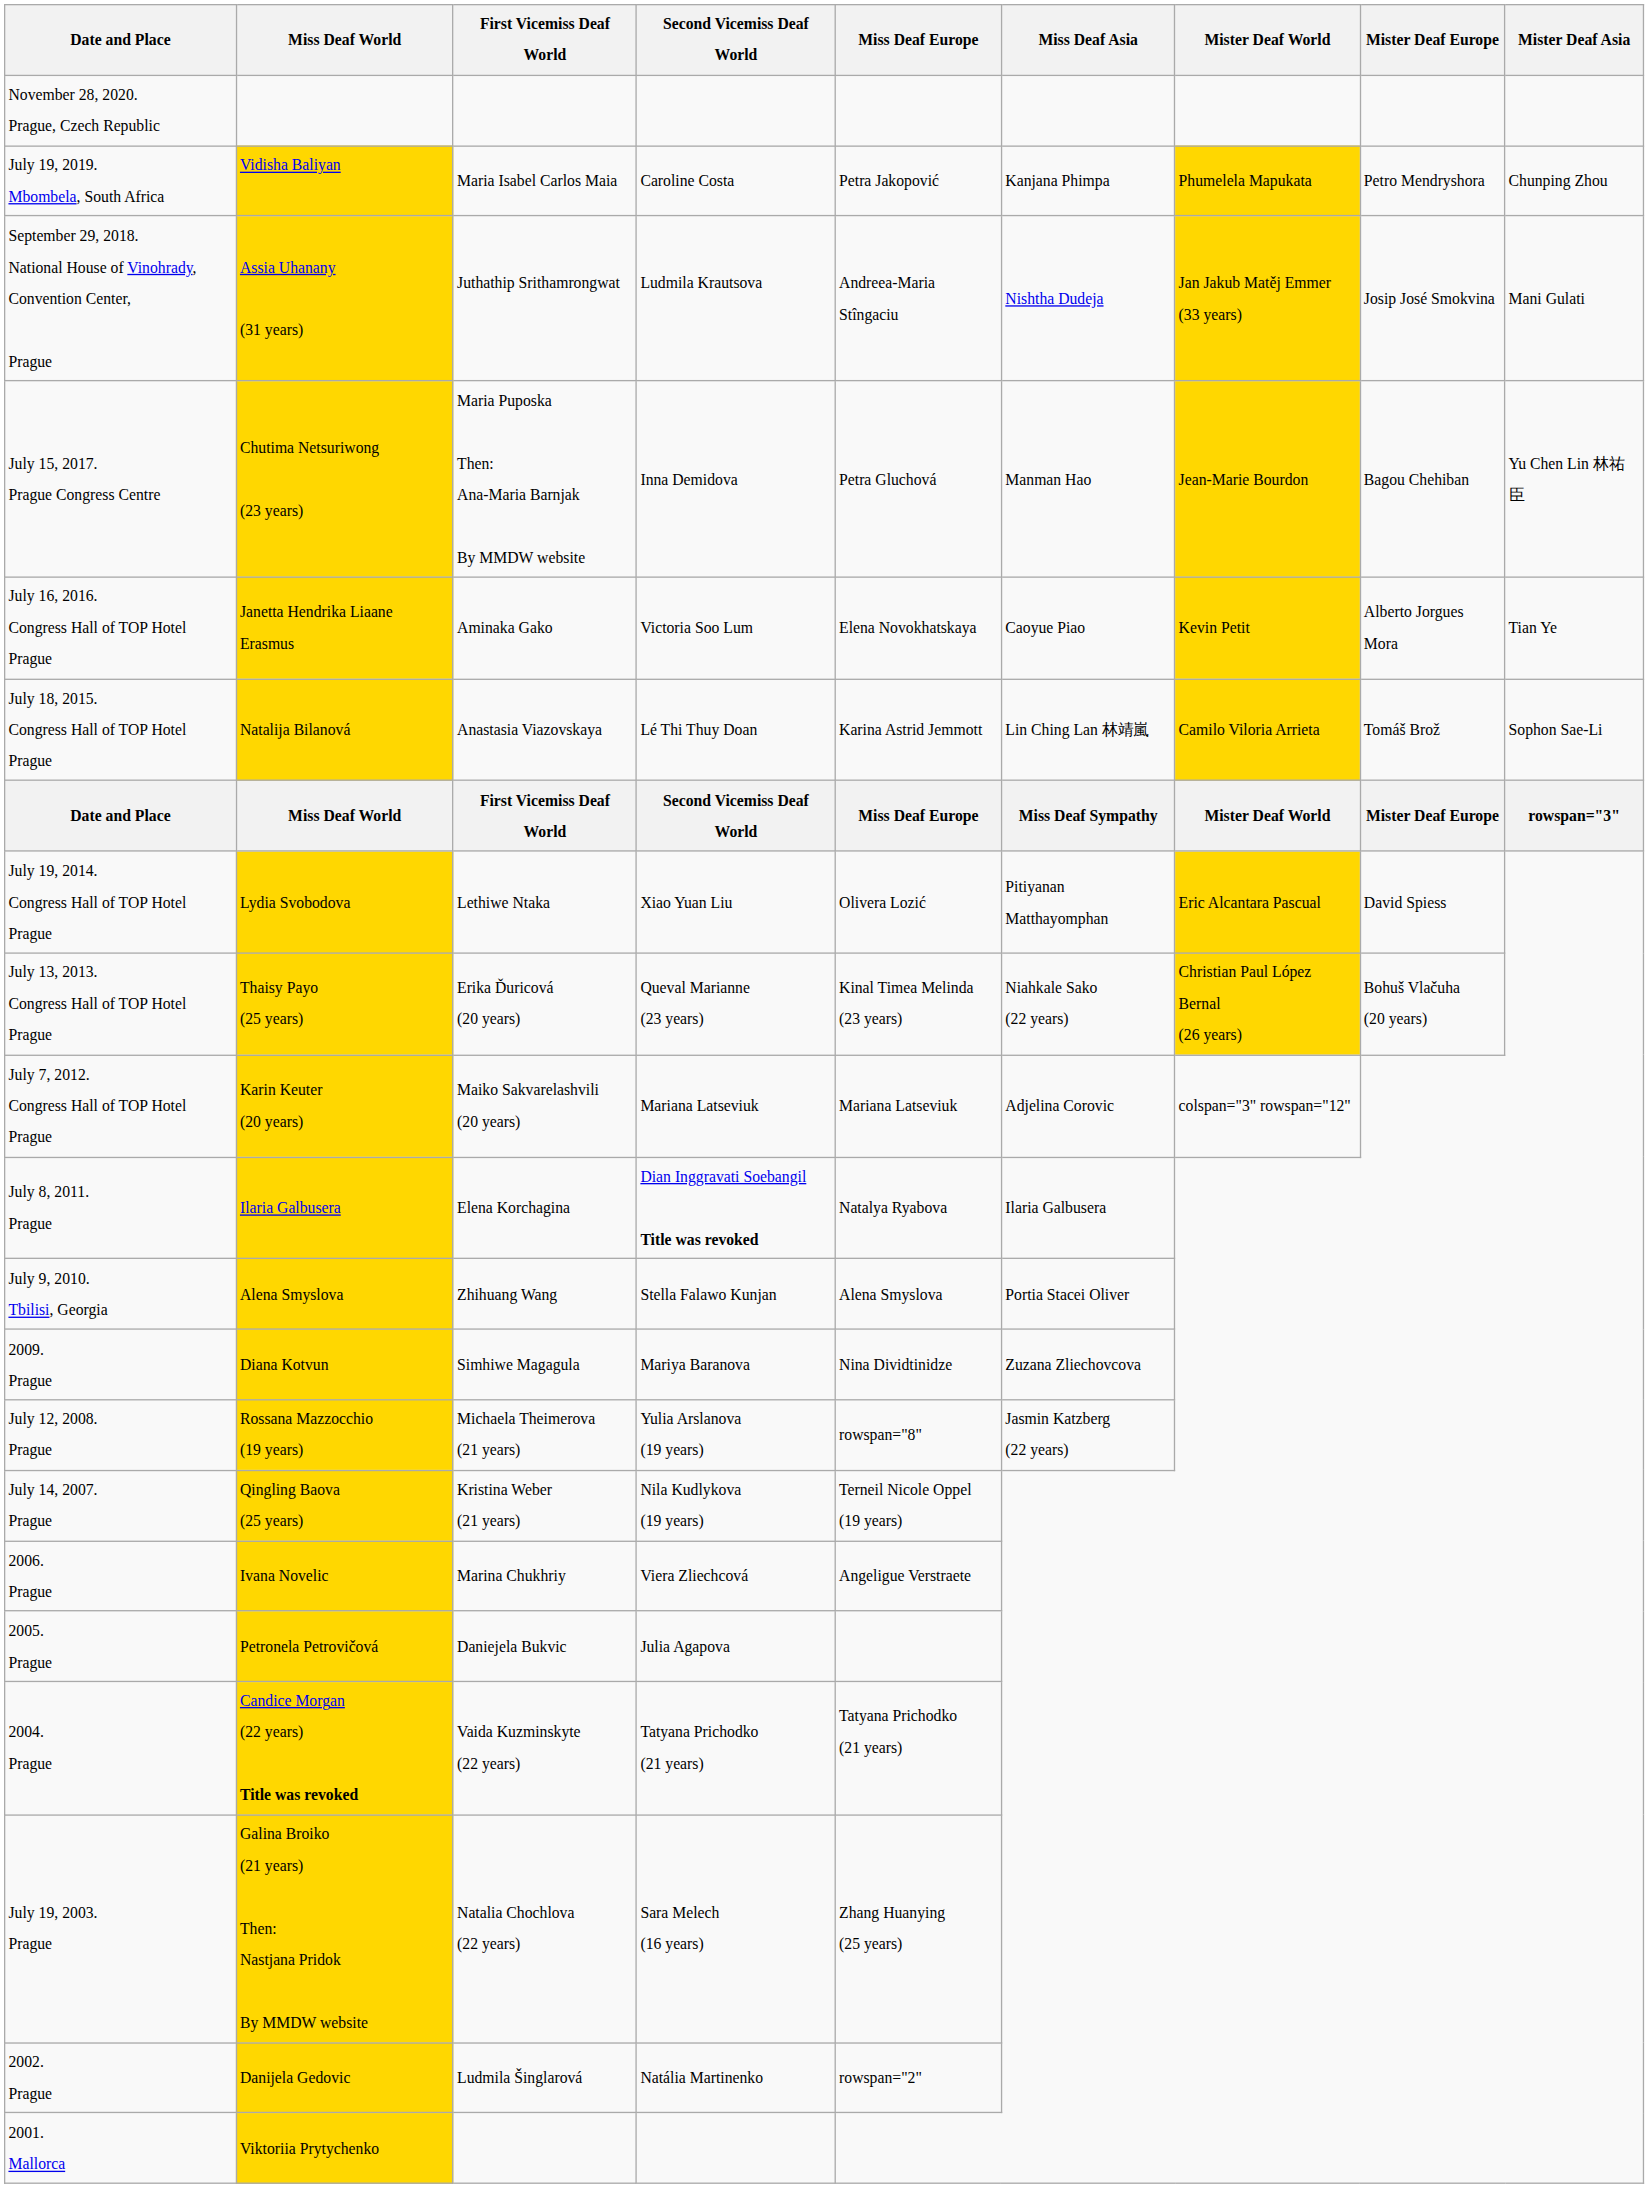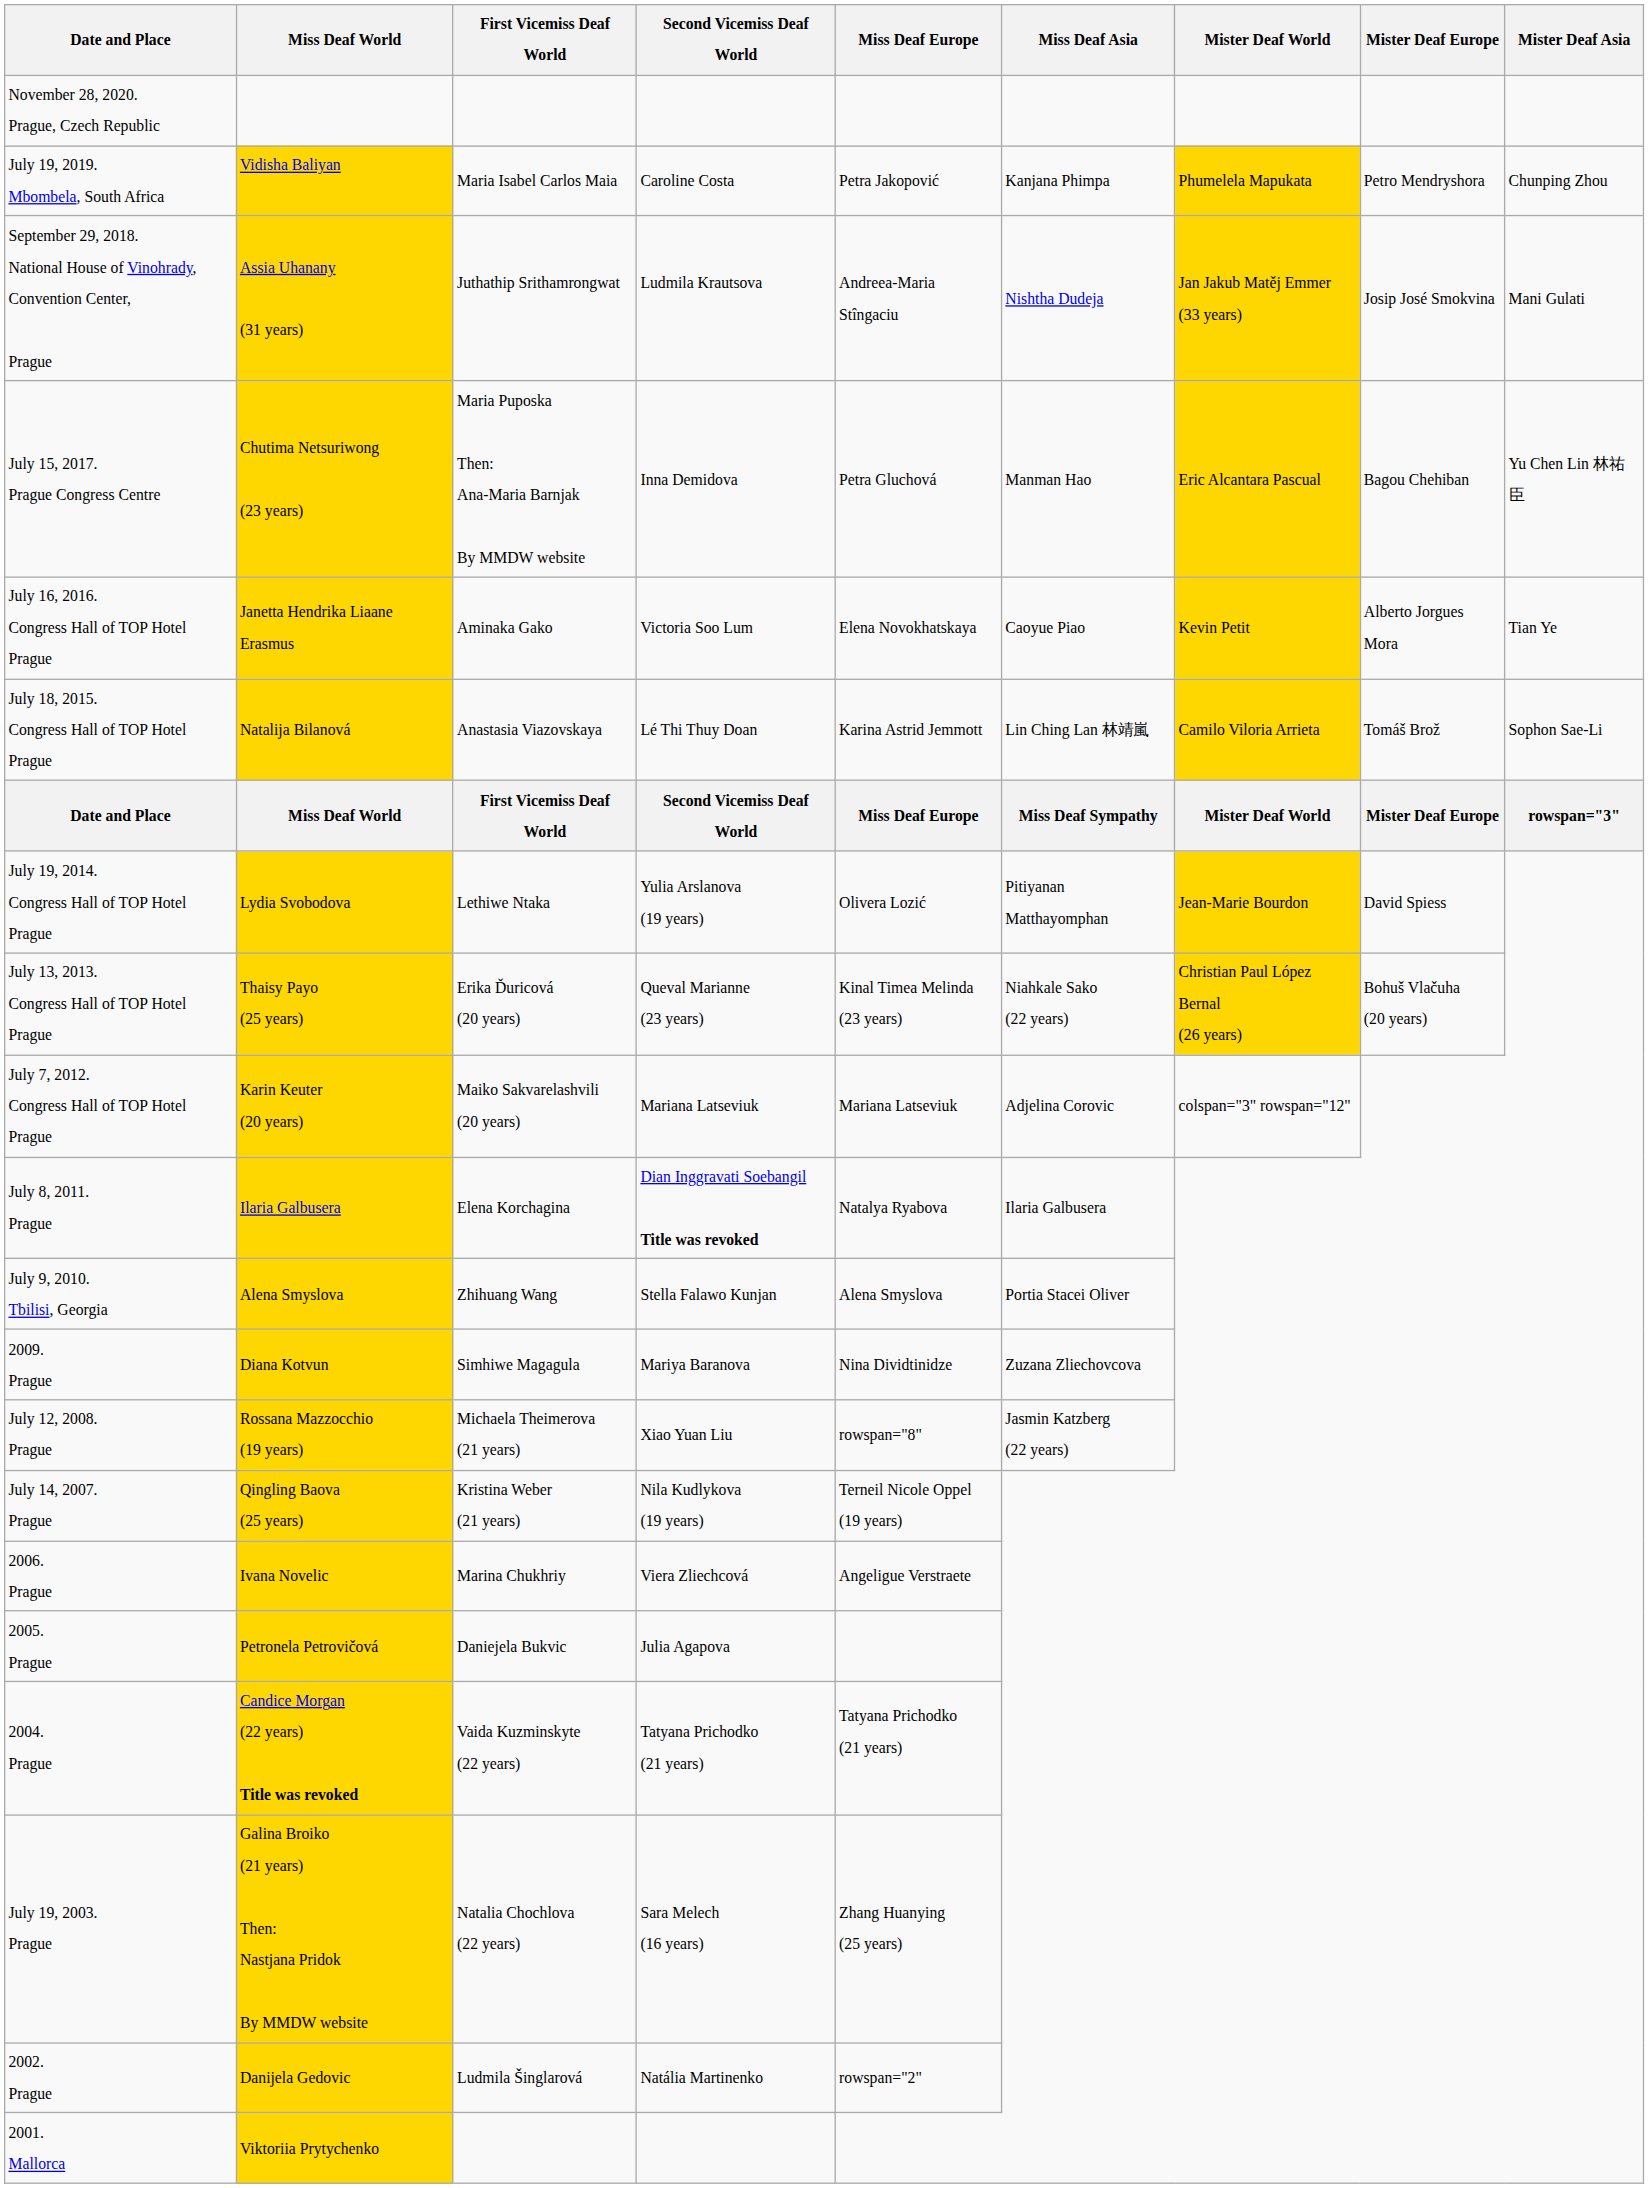July 15, 2017. Prague Congress Centre | Mister Deaf World: Jean-Marie Bourdon -> Eric Alcantara Pascual
July 19, 2014. Congress Hall of TOP Hotel Prague | Second Vicemiss Deaf World: Xiao Yuan Liu -> Yulia Arslanova (19 years)
July 19, 2014. Congress Hall of TOP Hotel Prague | Mister Deaf World: Eric Alcantara Pascual -> Jean-Marie Bourdon
July 12, 2008. Prague | Second Vicemiss Deaf World: Yulia Arslanova (19 years) -> Xiao Yuan Liu
